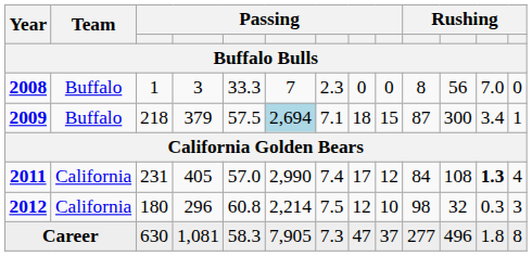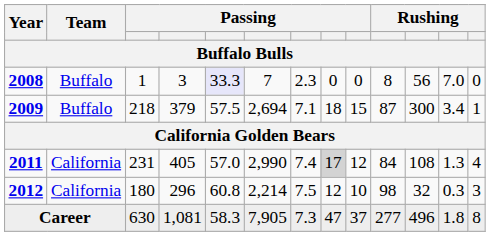2008 | column 5: no background -> lavender background
2009 | column 6: lightblue background -> no background
2011 | column 8: no background -> lightgrey background
2011 | column 12: bold -> normal
